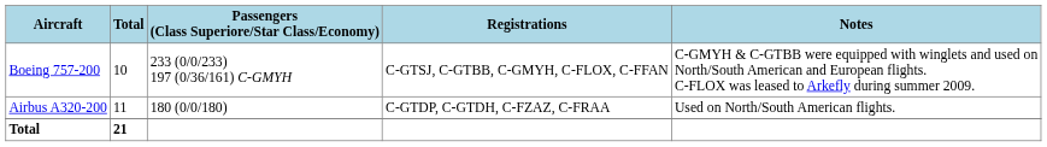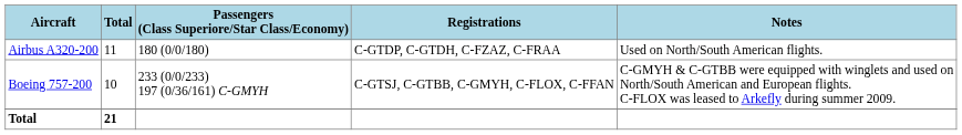rows swapped: Airbus A320-200 <-> Boeing 757-200
